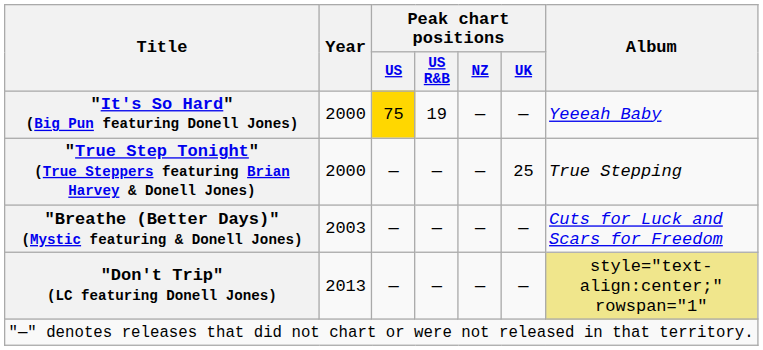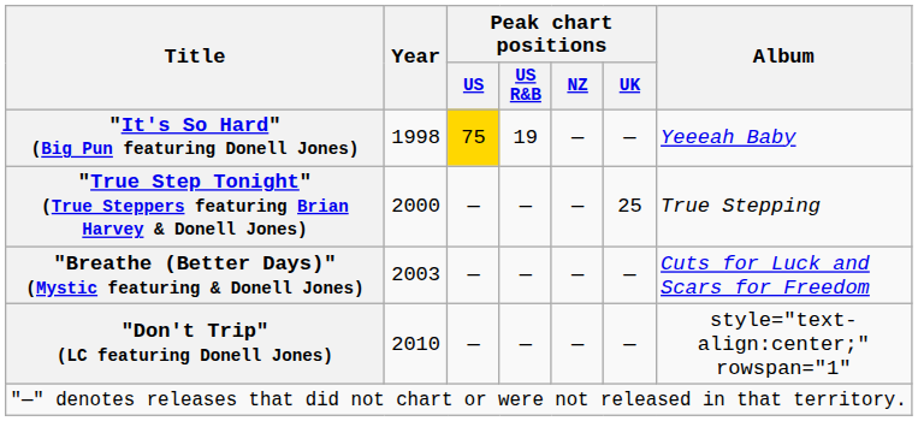"It's So Hard" (Big Pun featuring Donell Jones) | Year: 2000 -> 1998
"Don't Trip" (LC featuring Donell Jones) | Year: 2013 -> 2010
"Don't Trip" (LC featuring Donell Jones) | Album: khaki background -> no background
